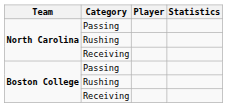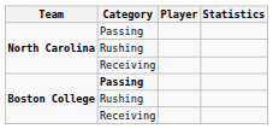Boston College / Passing | Category: normal -> bold
